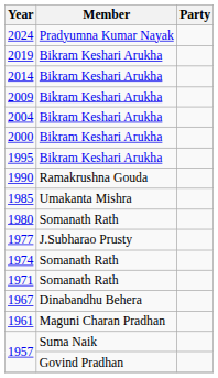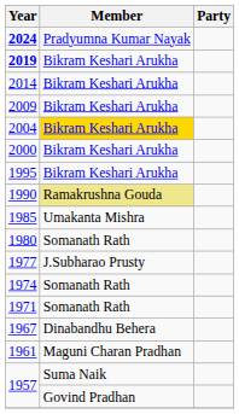2024 | Year: normal -> bold
2019 | Year: normal -> bold
2004 | Member: no background -> gold background
1990 | Member: no background -> khaki background
